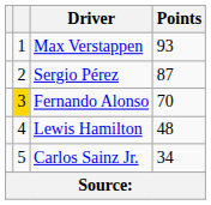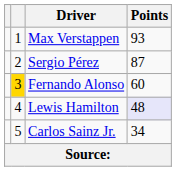Fernando Alonso | Points: 70 -> 60
Lewis Hamilton | Points: no background -> lavender background
